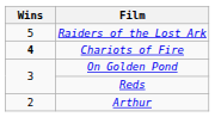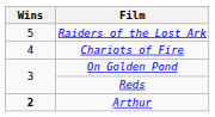Chariots of Fire | Wins: bold -> normal
Arthur | Wins: normal -> bold
